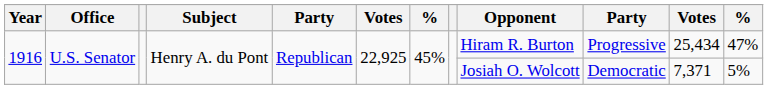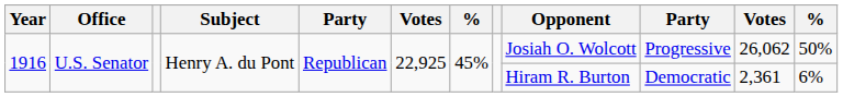row 2 | Opponent: Hiram R. Burton -> Josiah O. Wolcott
row 2 | column 11: 25,434 -> 26,062
row 2 | column 12: 47% -> 50%
row 3 | Opponent: Josiah O. Wolcott -> Hiram R. Burton
row 3 | column 11: 7,371 -> 2,361
row 3 | column 12: 5% -> 6%
